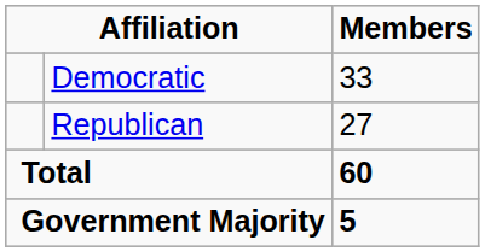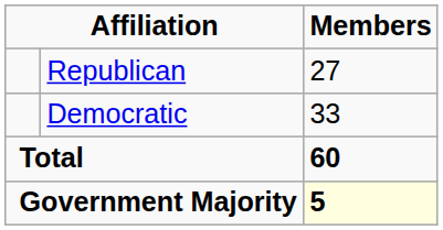rows swapped: Democratic <-> Republican
Government Majority | Members: no background -> lightyellow background
